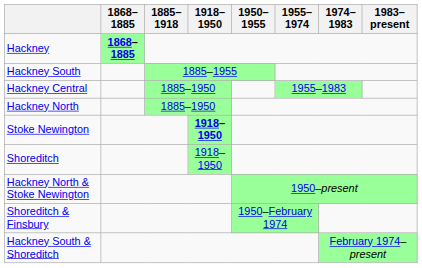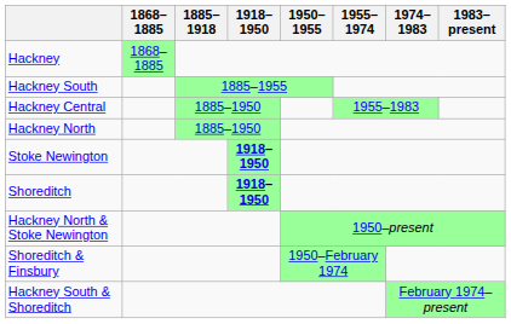Hackney | 1868–1885: bold -> normal
Shoreditch | 1918–1950: normal -> bold
